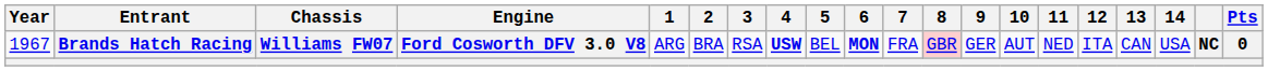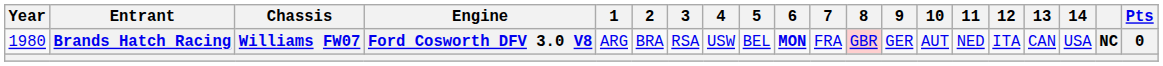Brands Hatch Racing | Year: 1967 -> 1980
Brands Hatch Racing | 4: bold -> normal
